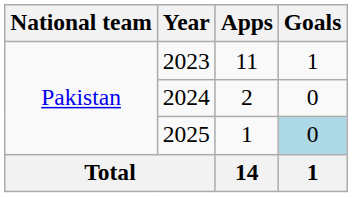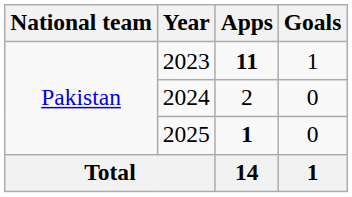2023 | Apps: normal -> bold
2025 | Apps: normal -> bold
2025 | Goals: lightblue background -> no background
